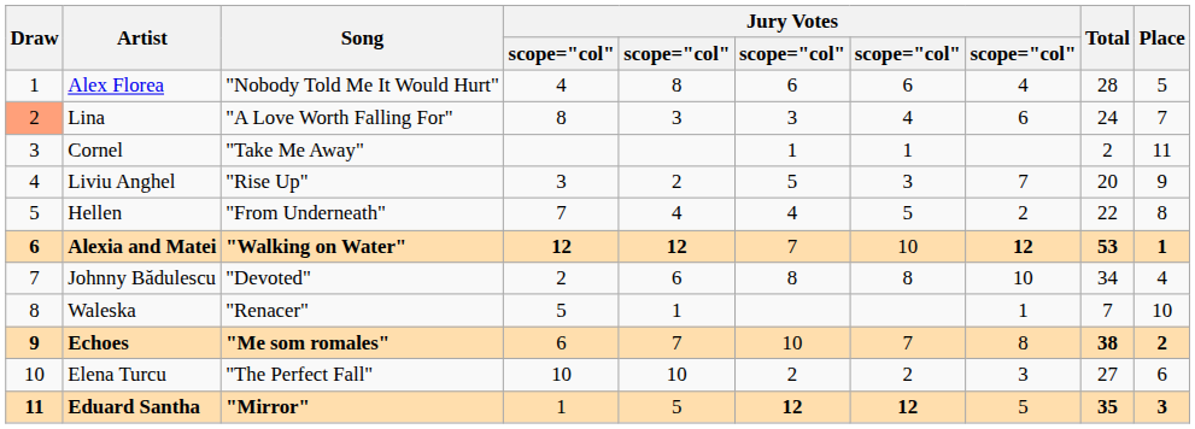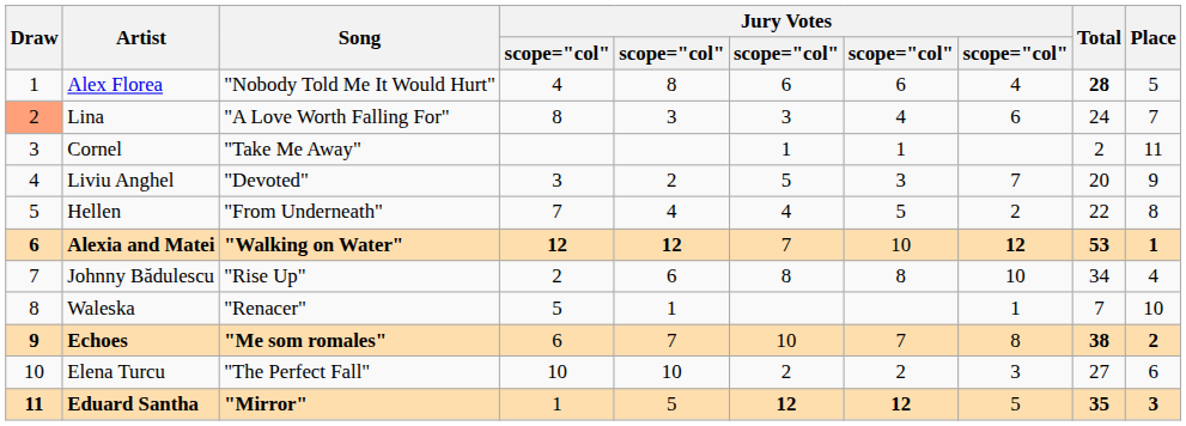Alex Florea | Total: normal -> bold
Liviu Anghel | Song: "Rise Up" -> "Devoted"
Johnny Bădulescu | Song: "Devoted" -> "Rise Up"
